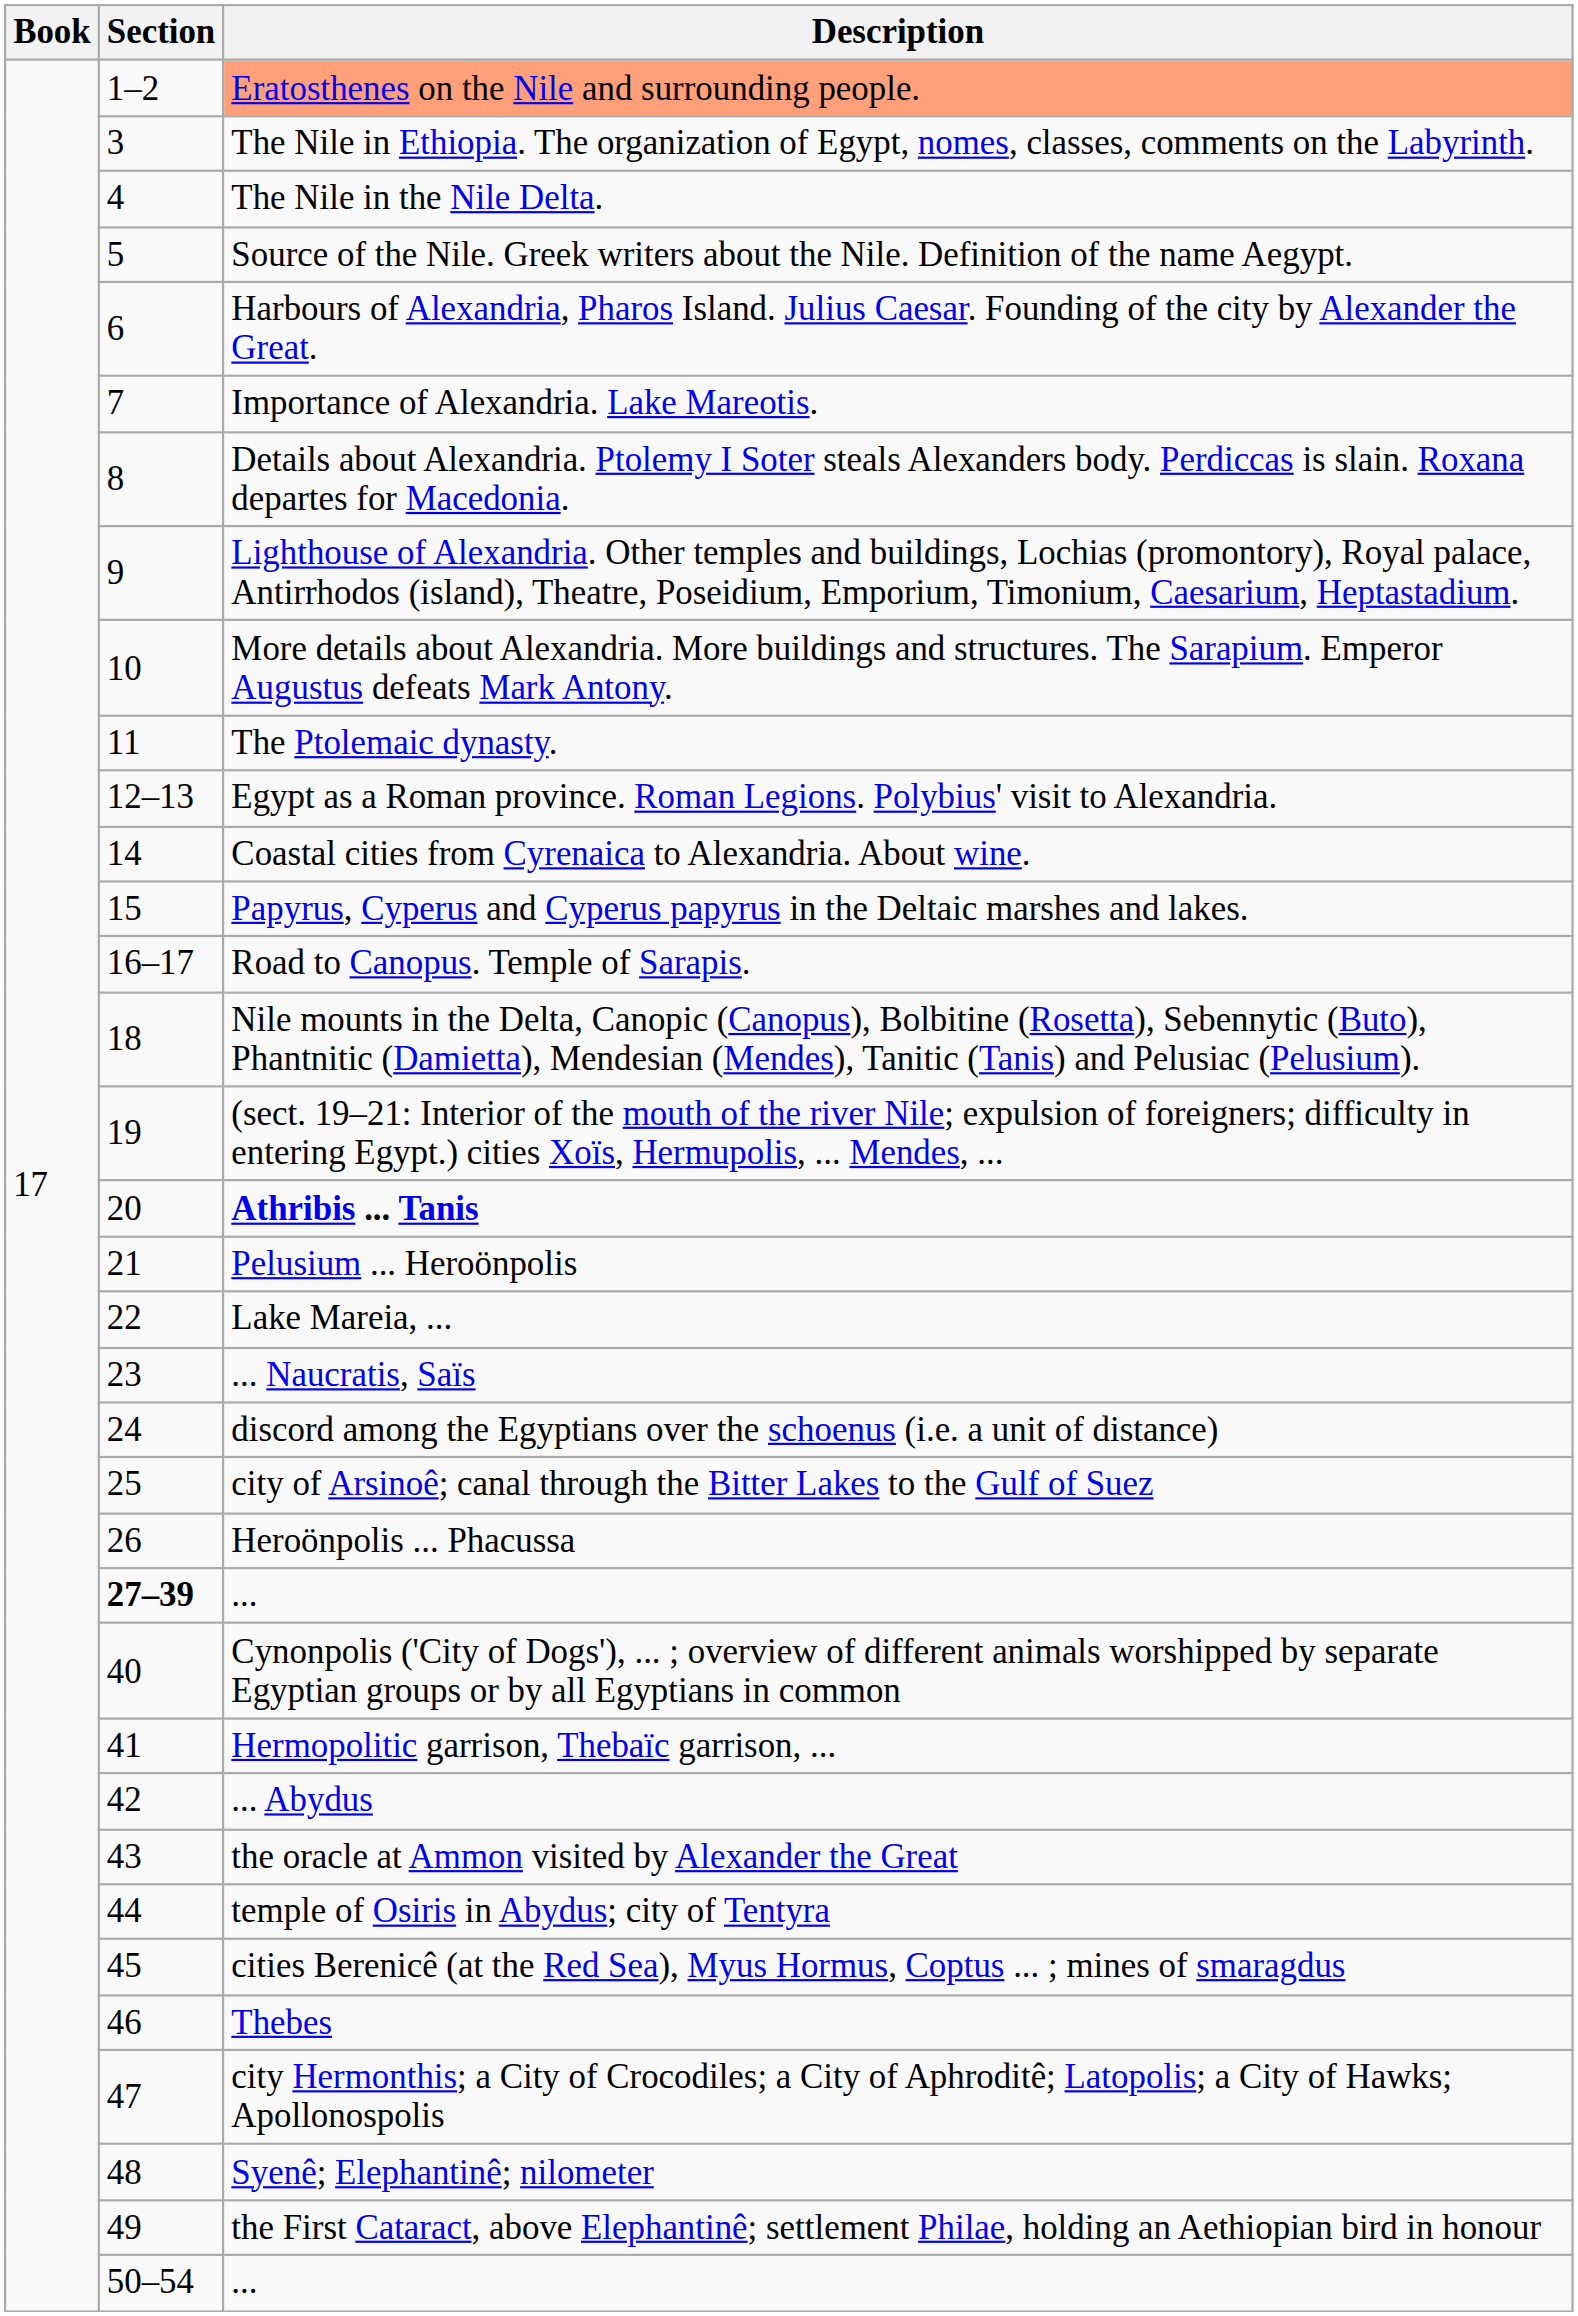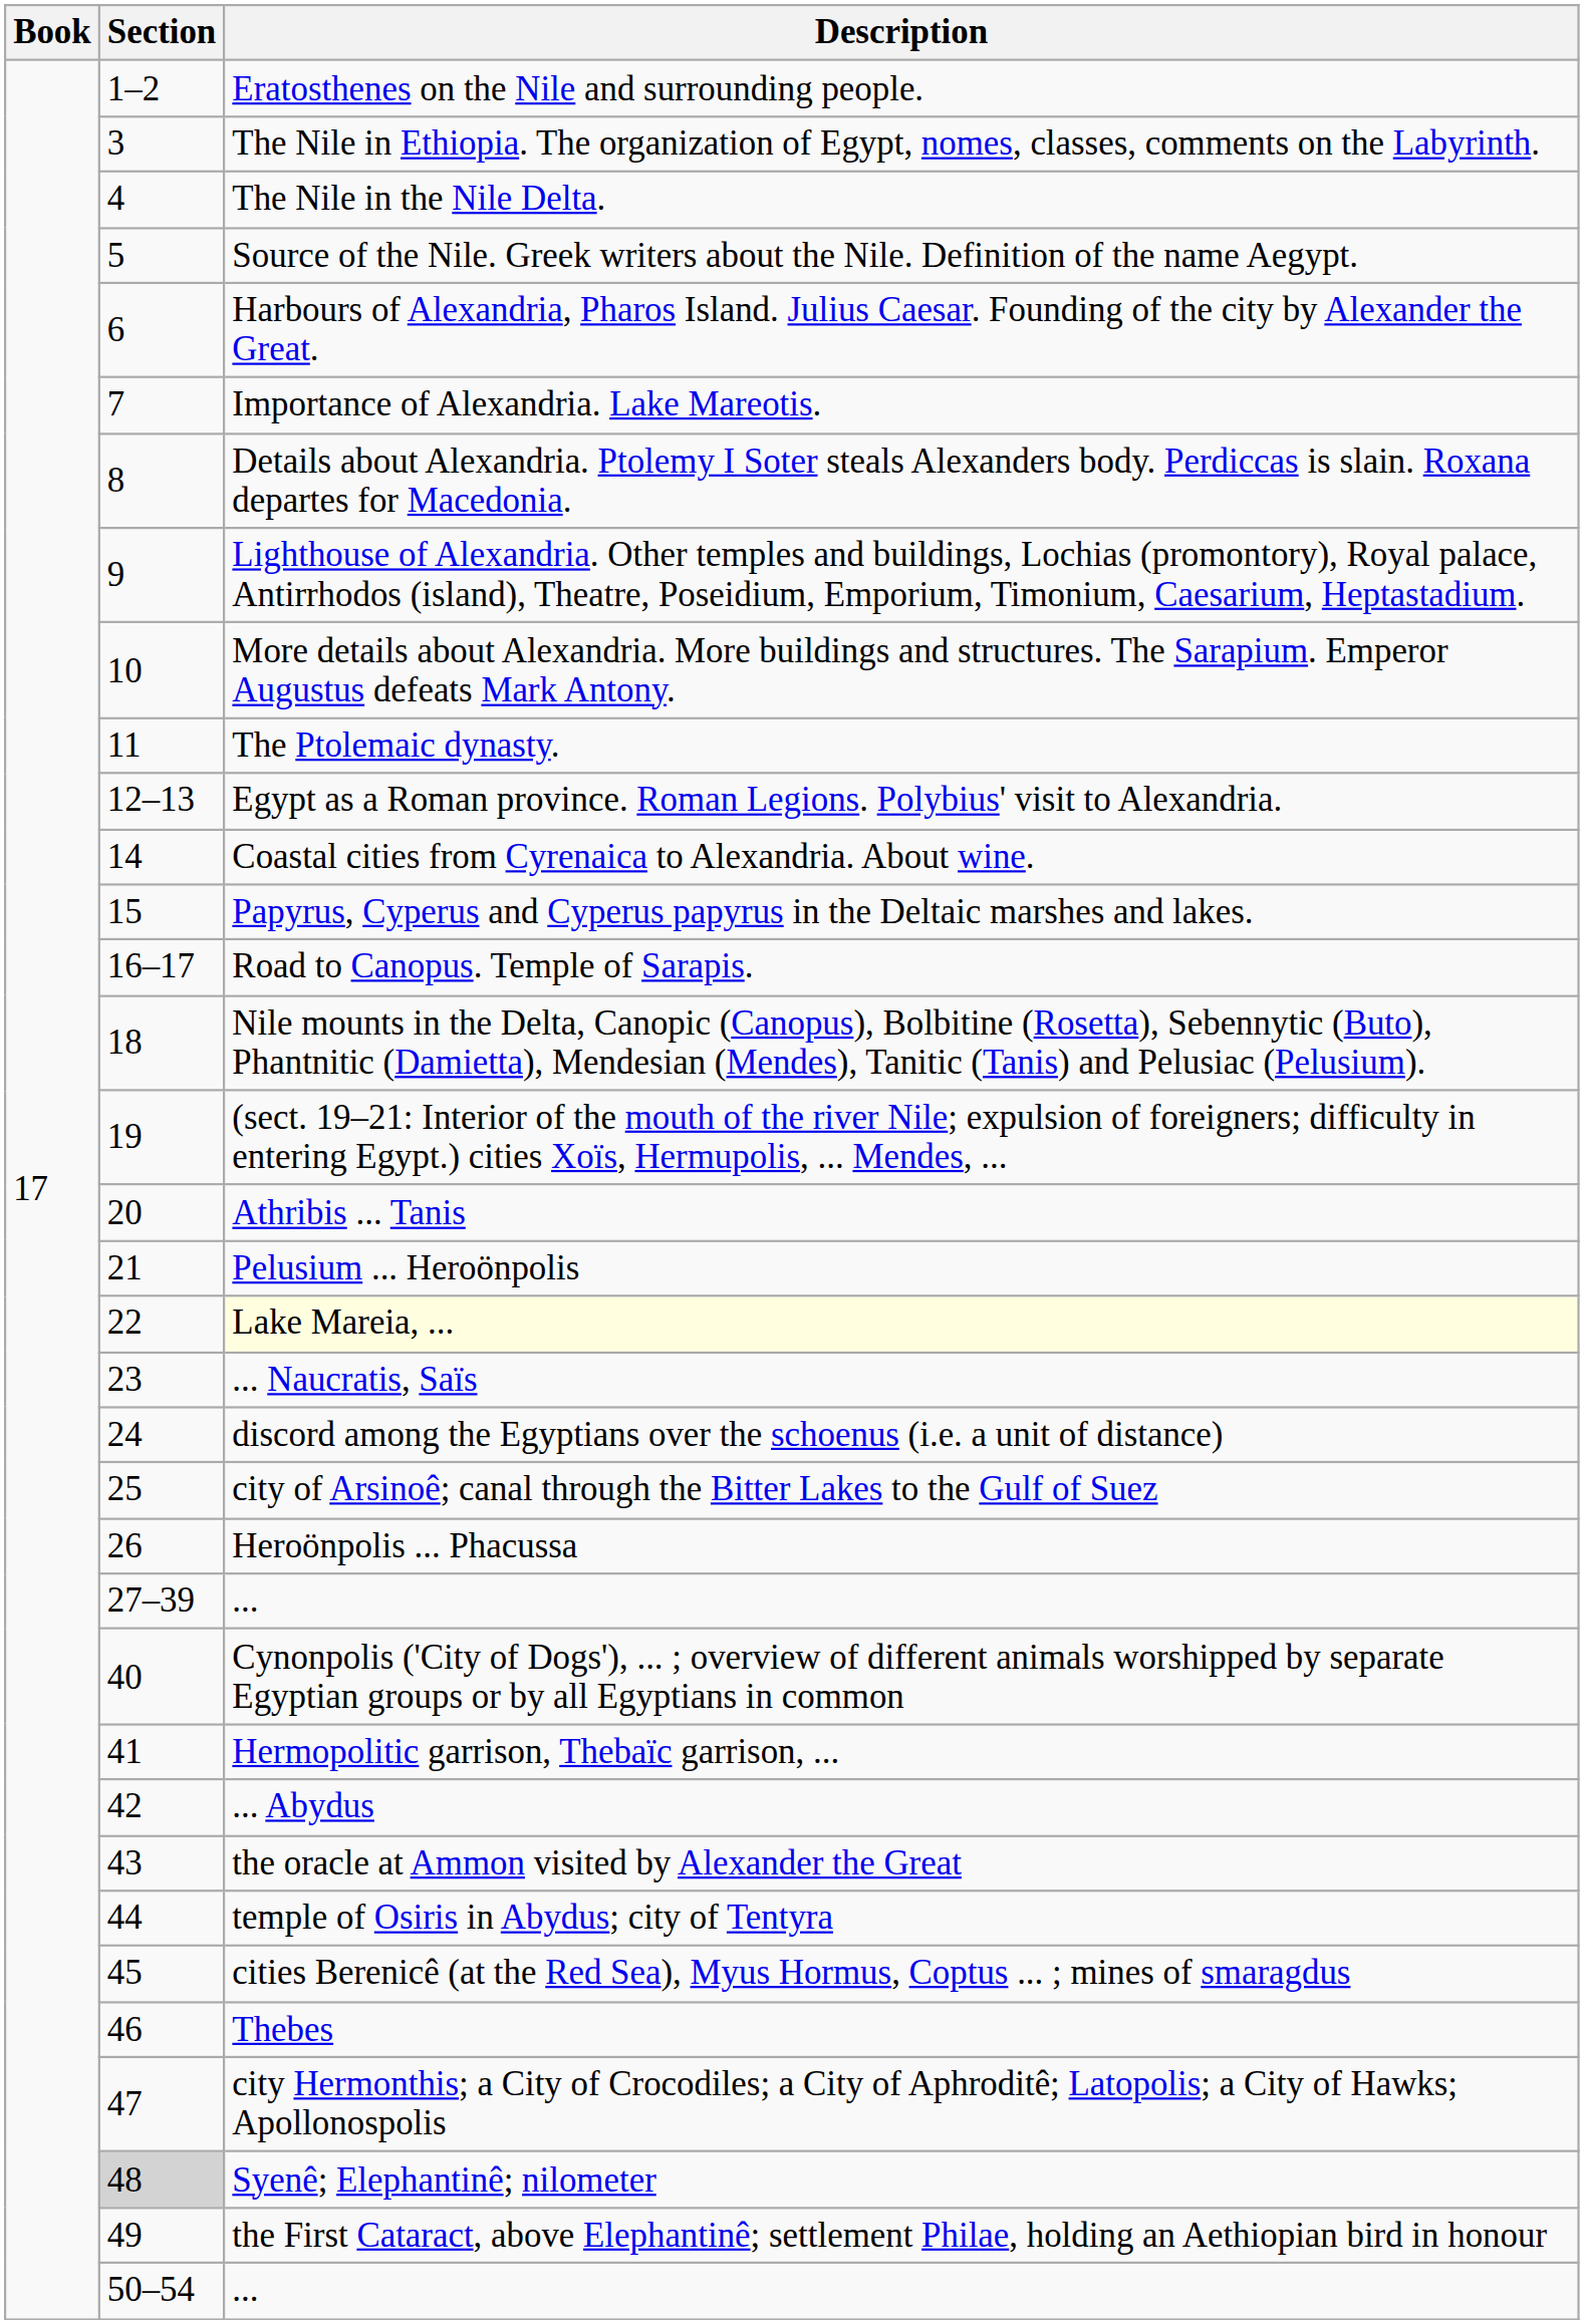Eratosthenes on the Nile and surrounding people. | Description: lightsalmon background -> no background
Athribis ... Tanis | Description: bold -> normal
Lake Mareia, ... | Description: no background -> lightyellow background
27–39 / ... | Section: bold -> normal
Syenê; Elephantinê; nilometer | Section: no background -> lightgrey background
